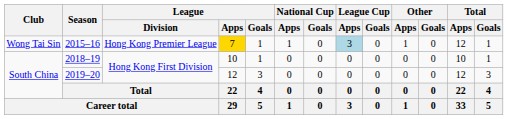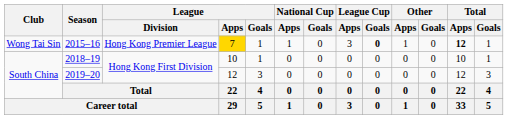2015–16 | League Cup / Apps: lightblue background -> no background
2015–16 | League Cup / Goals: normal -> bold
2015–16 | Total / Apps: normal -> bold
